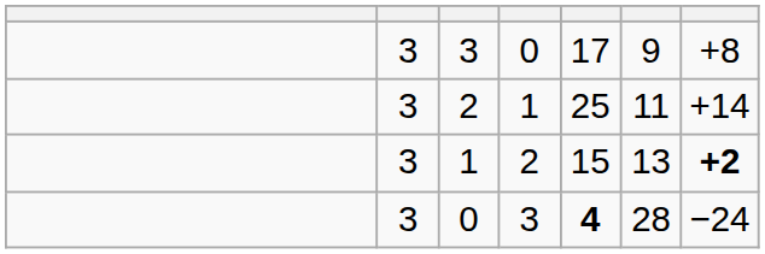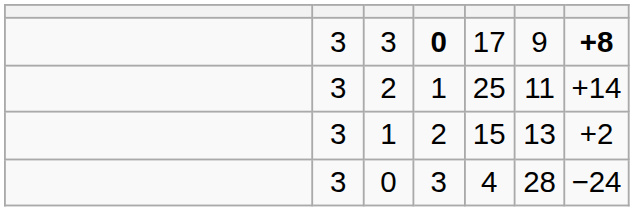row 2 | column 4: normal -> bold
row 2 | column 7: normal -> bold
row 4 | column 7: bold -> normal
row 5 | column 5: bold -> normal
